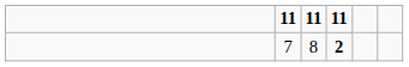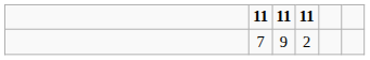row 2 | column 3: 8 -> 9
row 2 | column 4: bold -> normal
